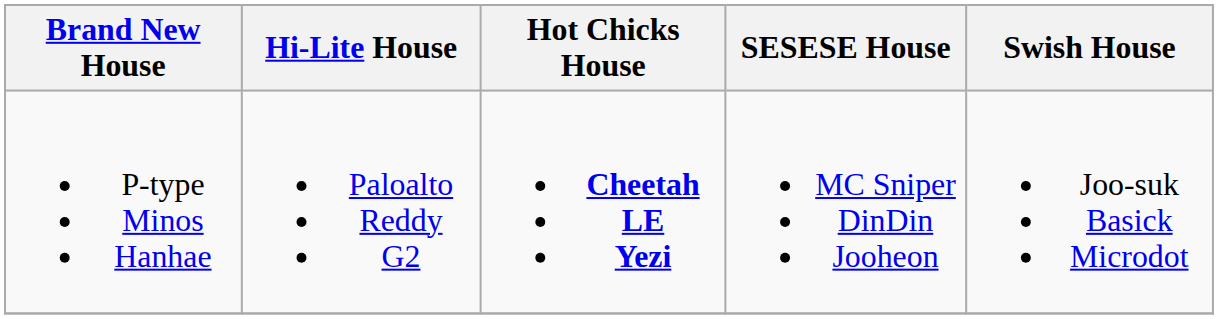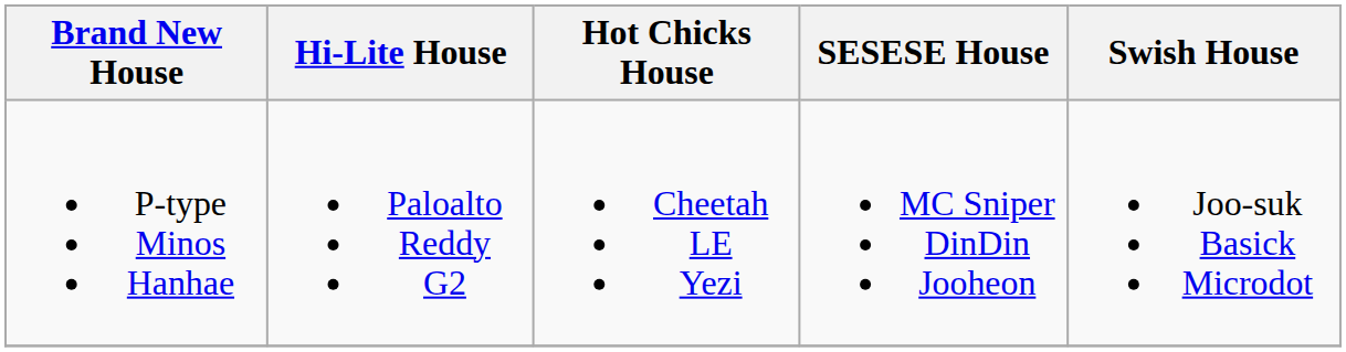P-type Minos Hanhae | Hot Chicks House: bold -> normal
